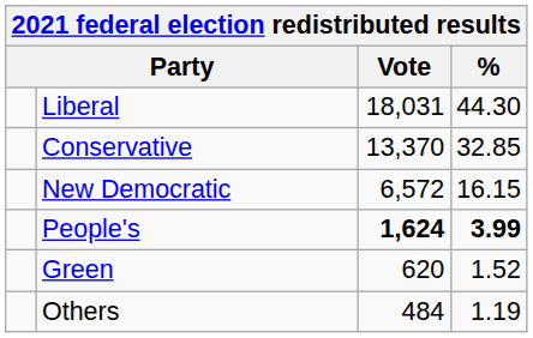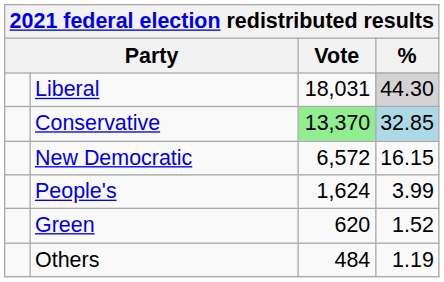Liberal | %: no background -> lightgrey background
Conservative | Vote: no background -> lightgreen background
Conservative | %: no background -> lightblue background
People's | Vote: bold -> normal
People's | %: bold -> normal
